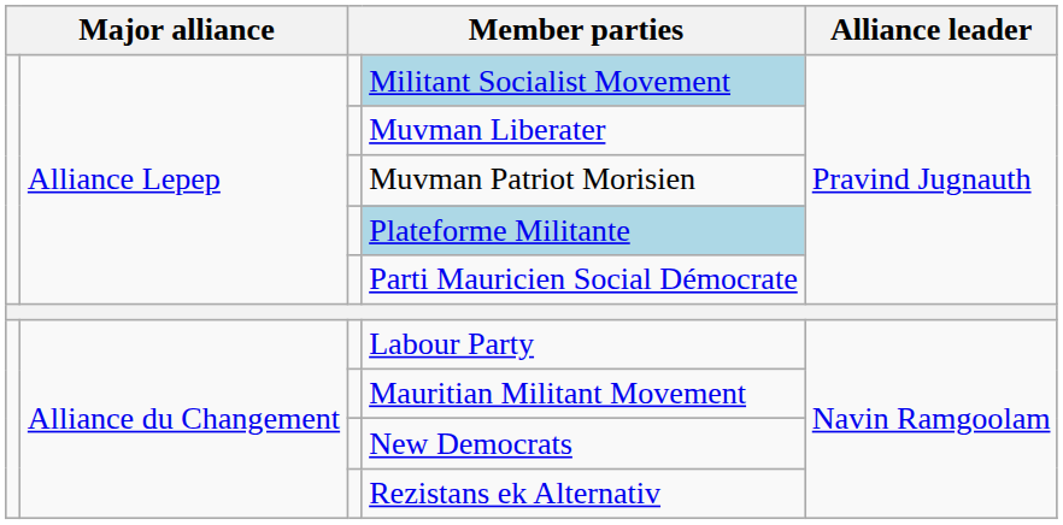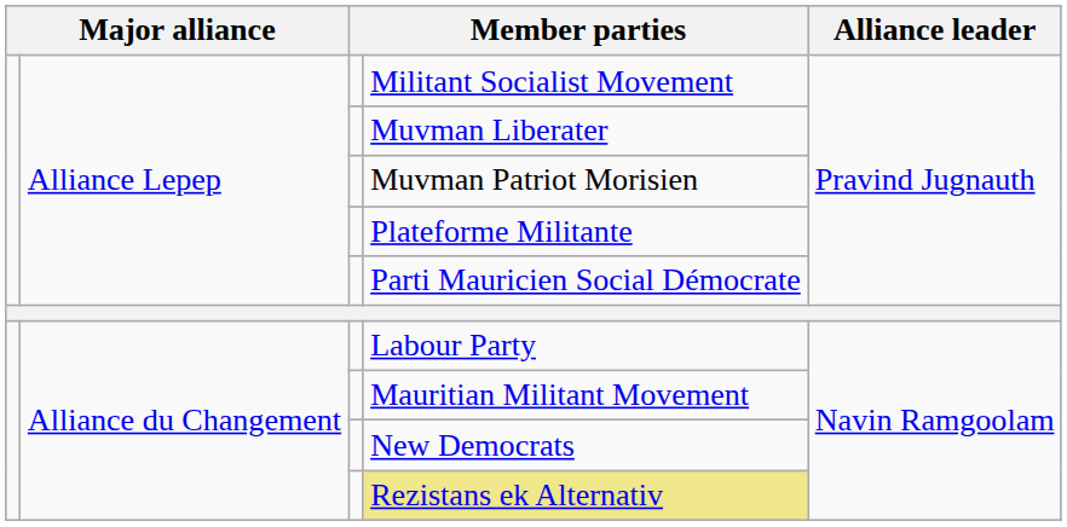Militant Socialist Movement | column 4: lightblue background -> no background
Plateforme Militante | column 4: lightblue background -> no background
Rezistans ek Alternativ | column 4: no background -> khaki background
